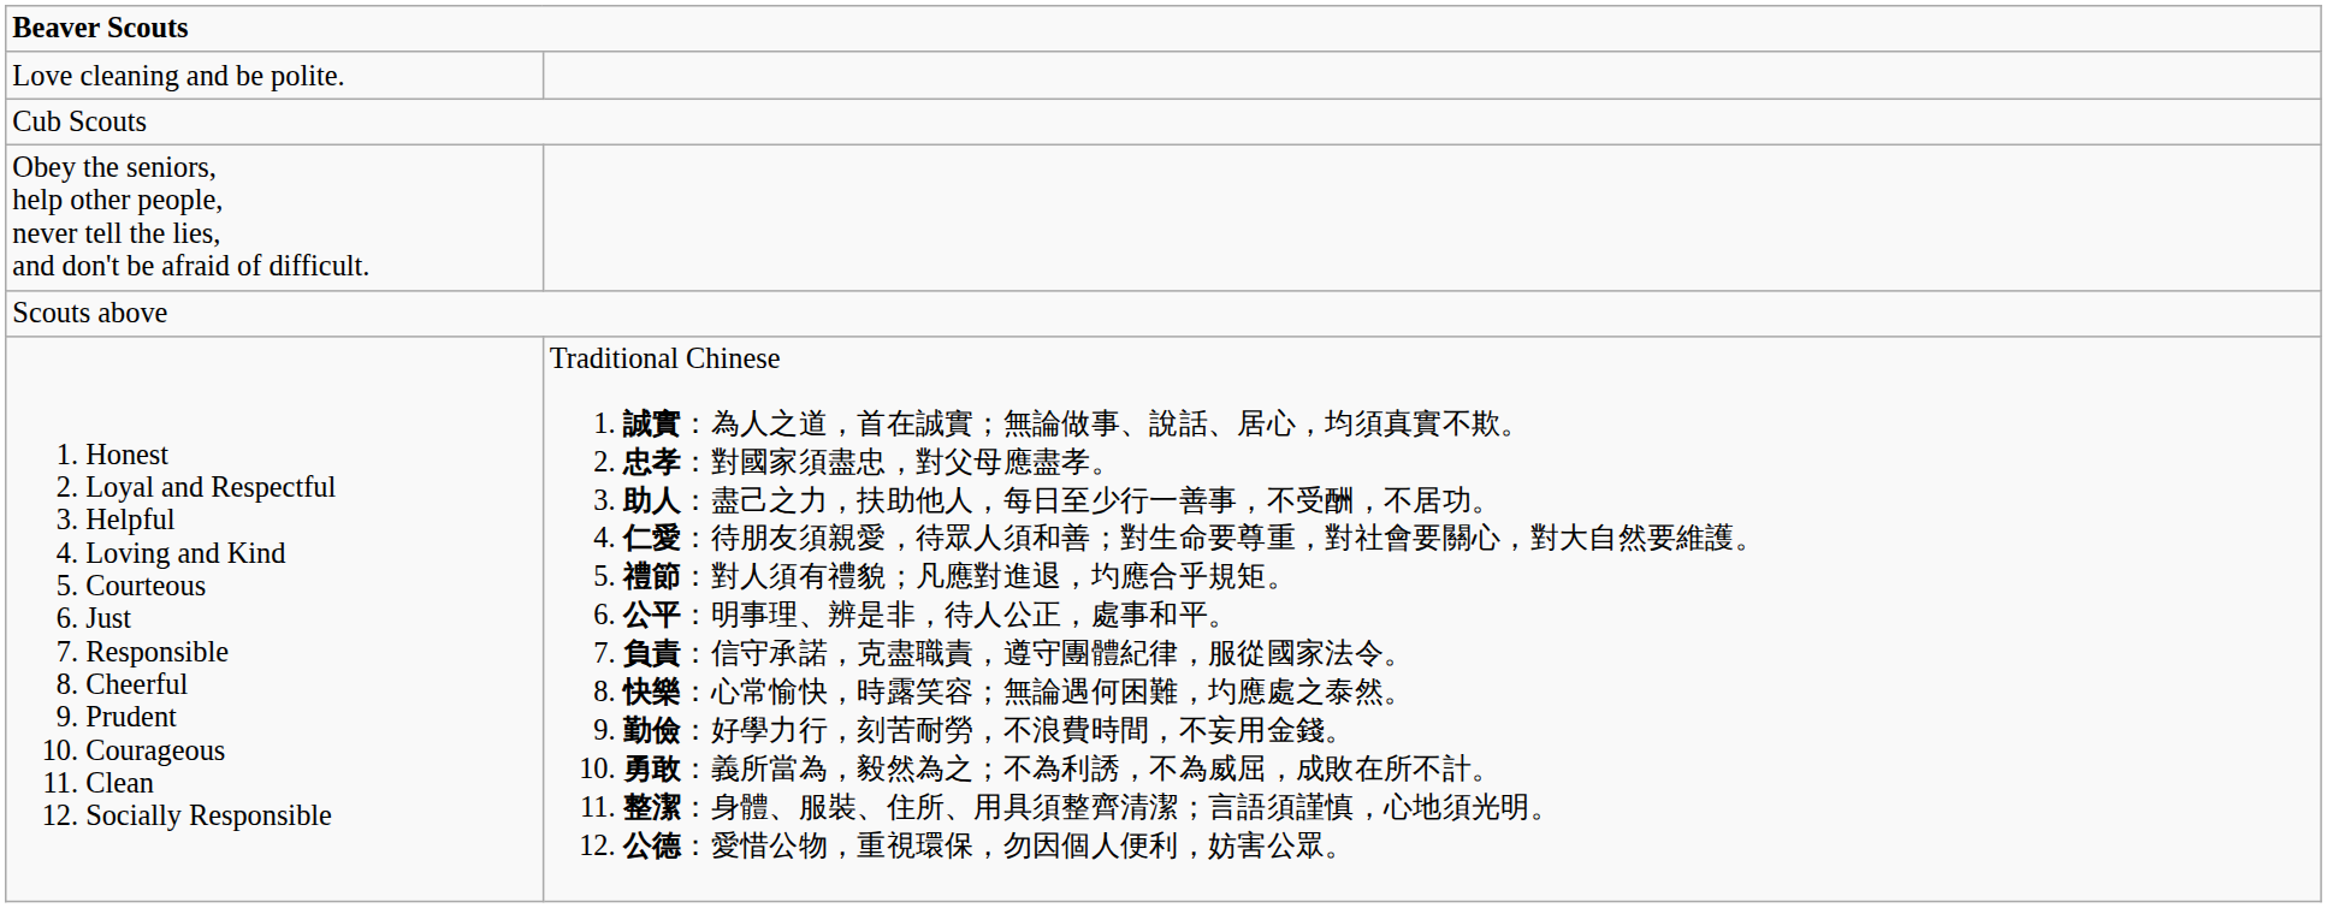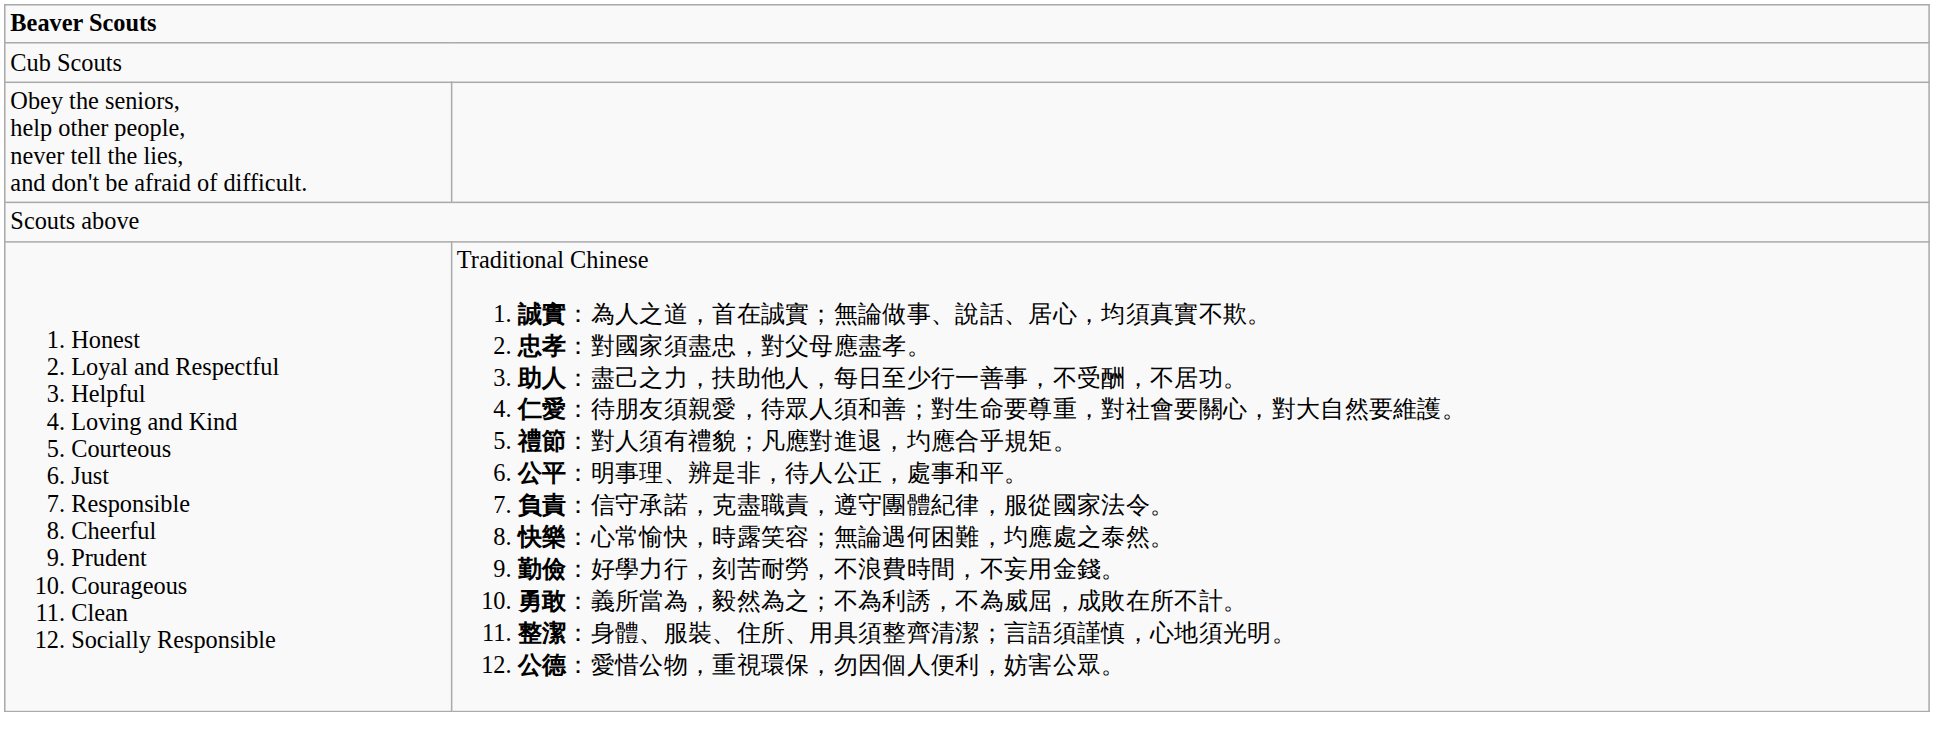- row: Love cleaning and be polite.
